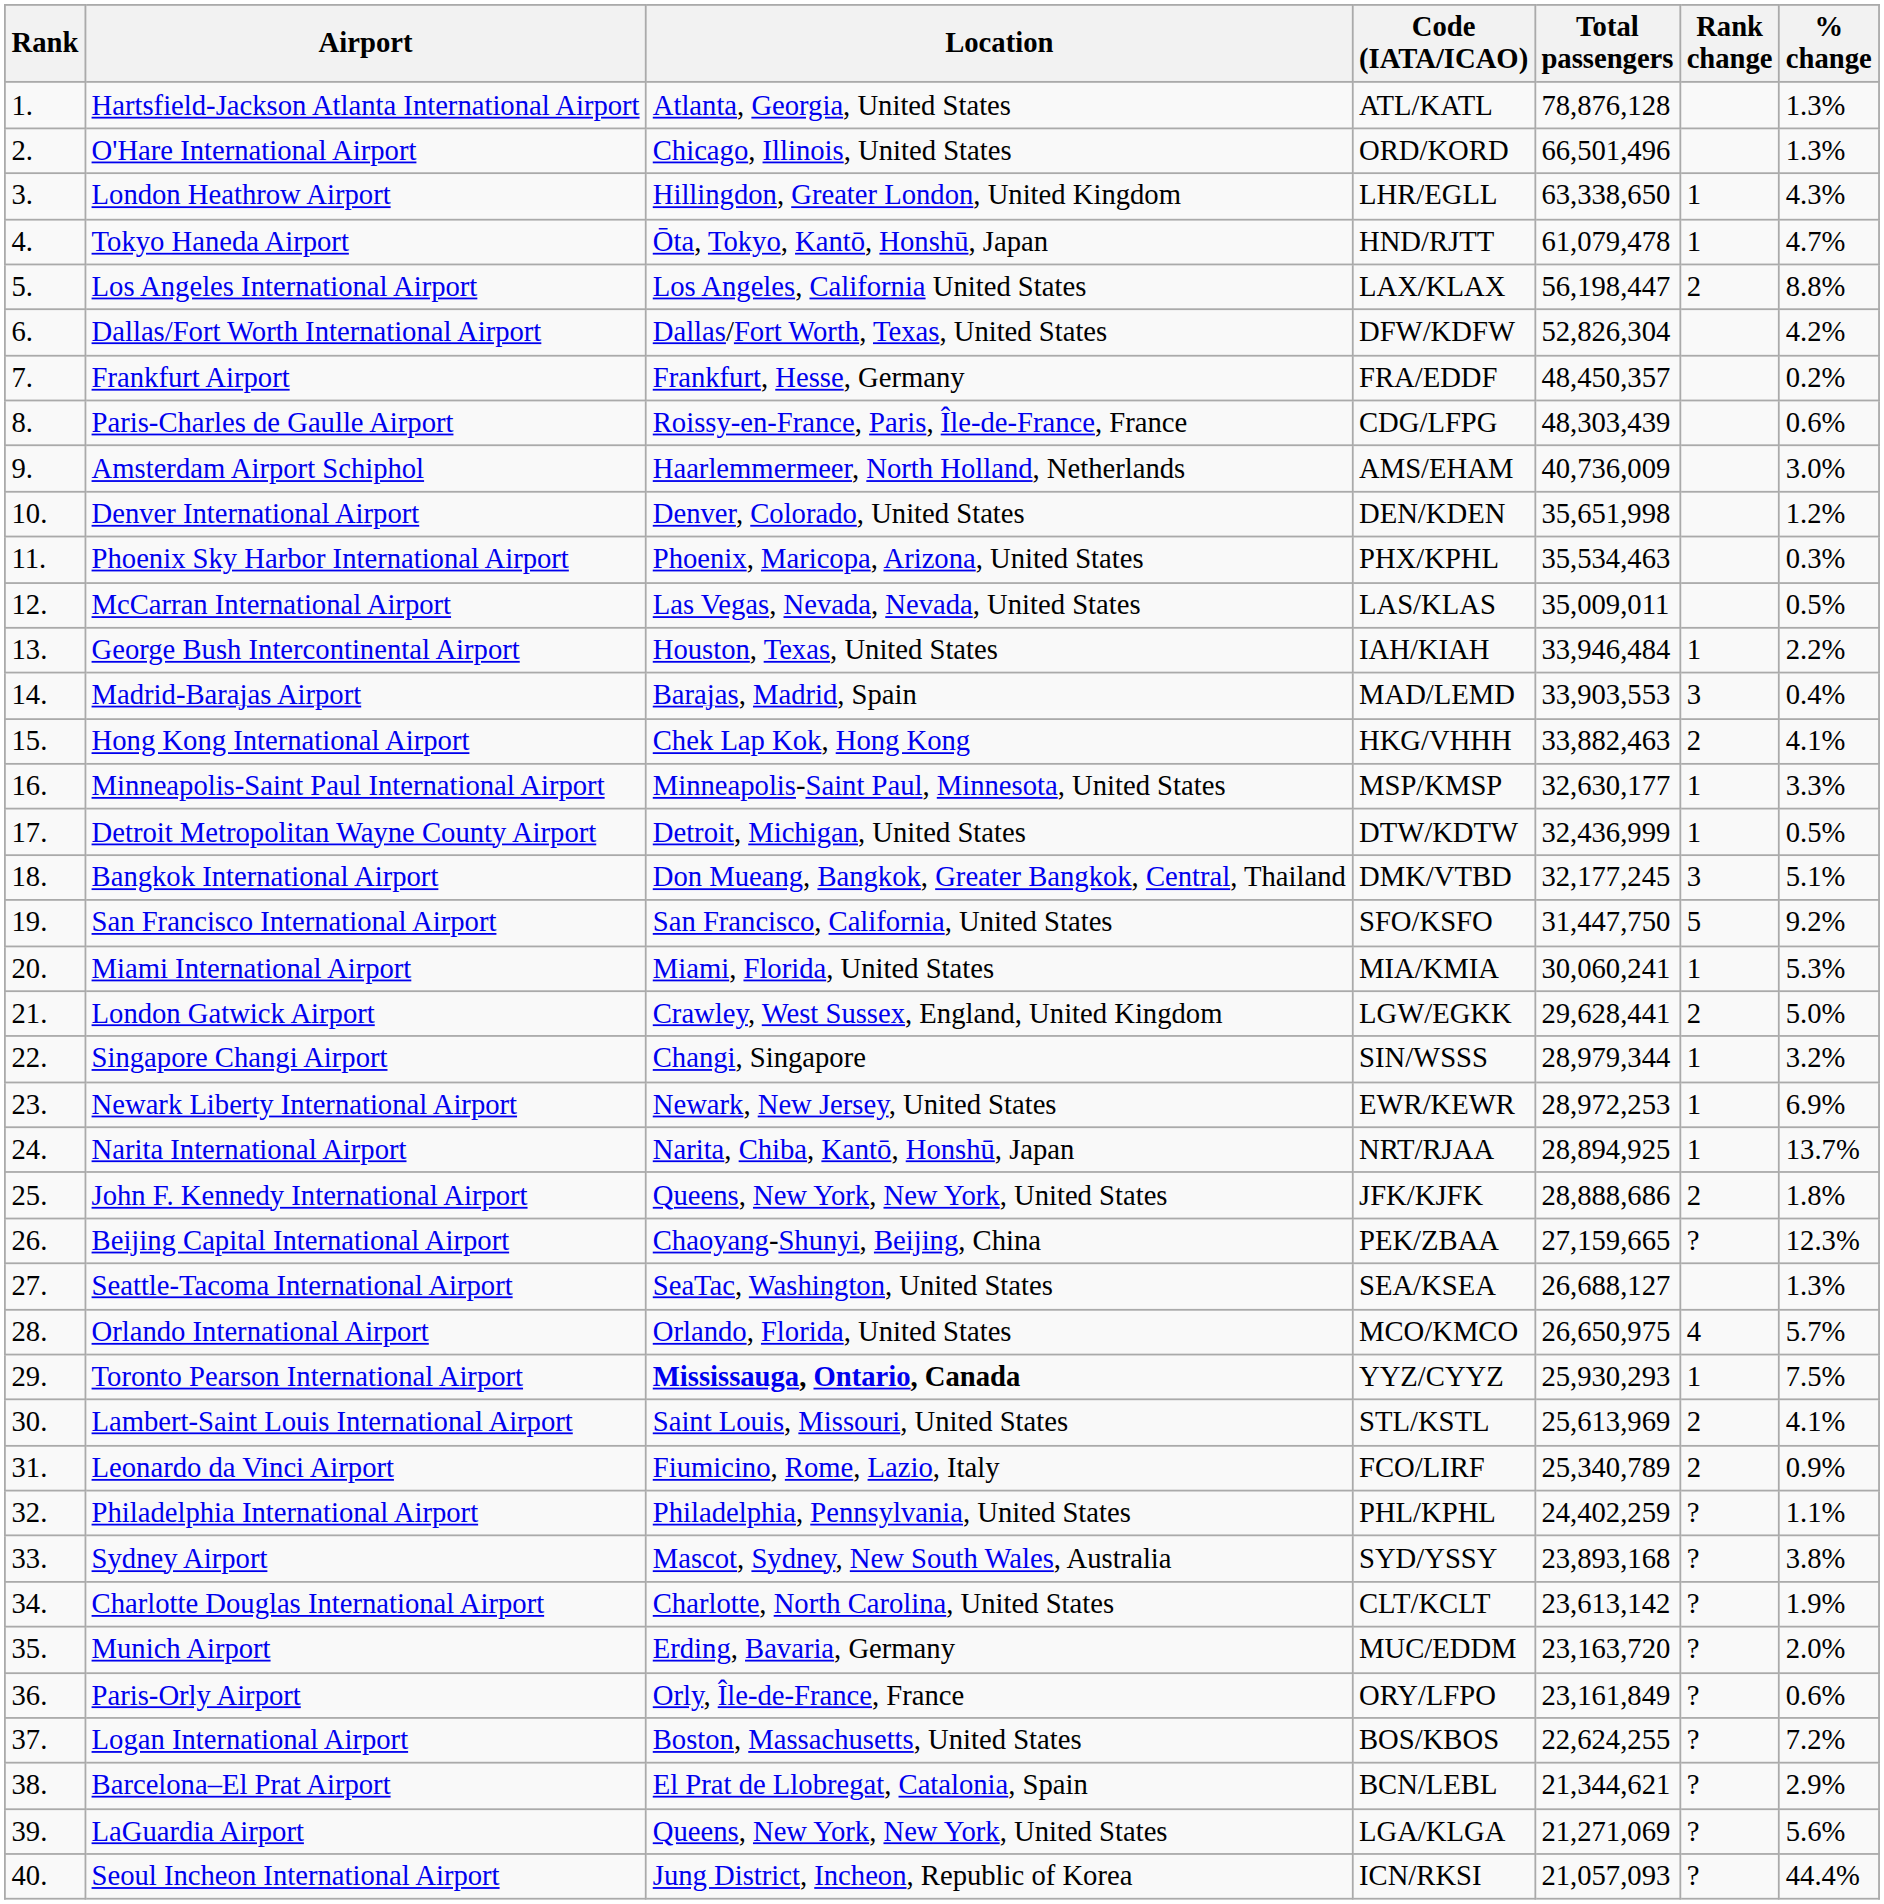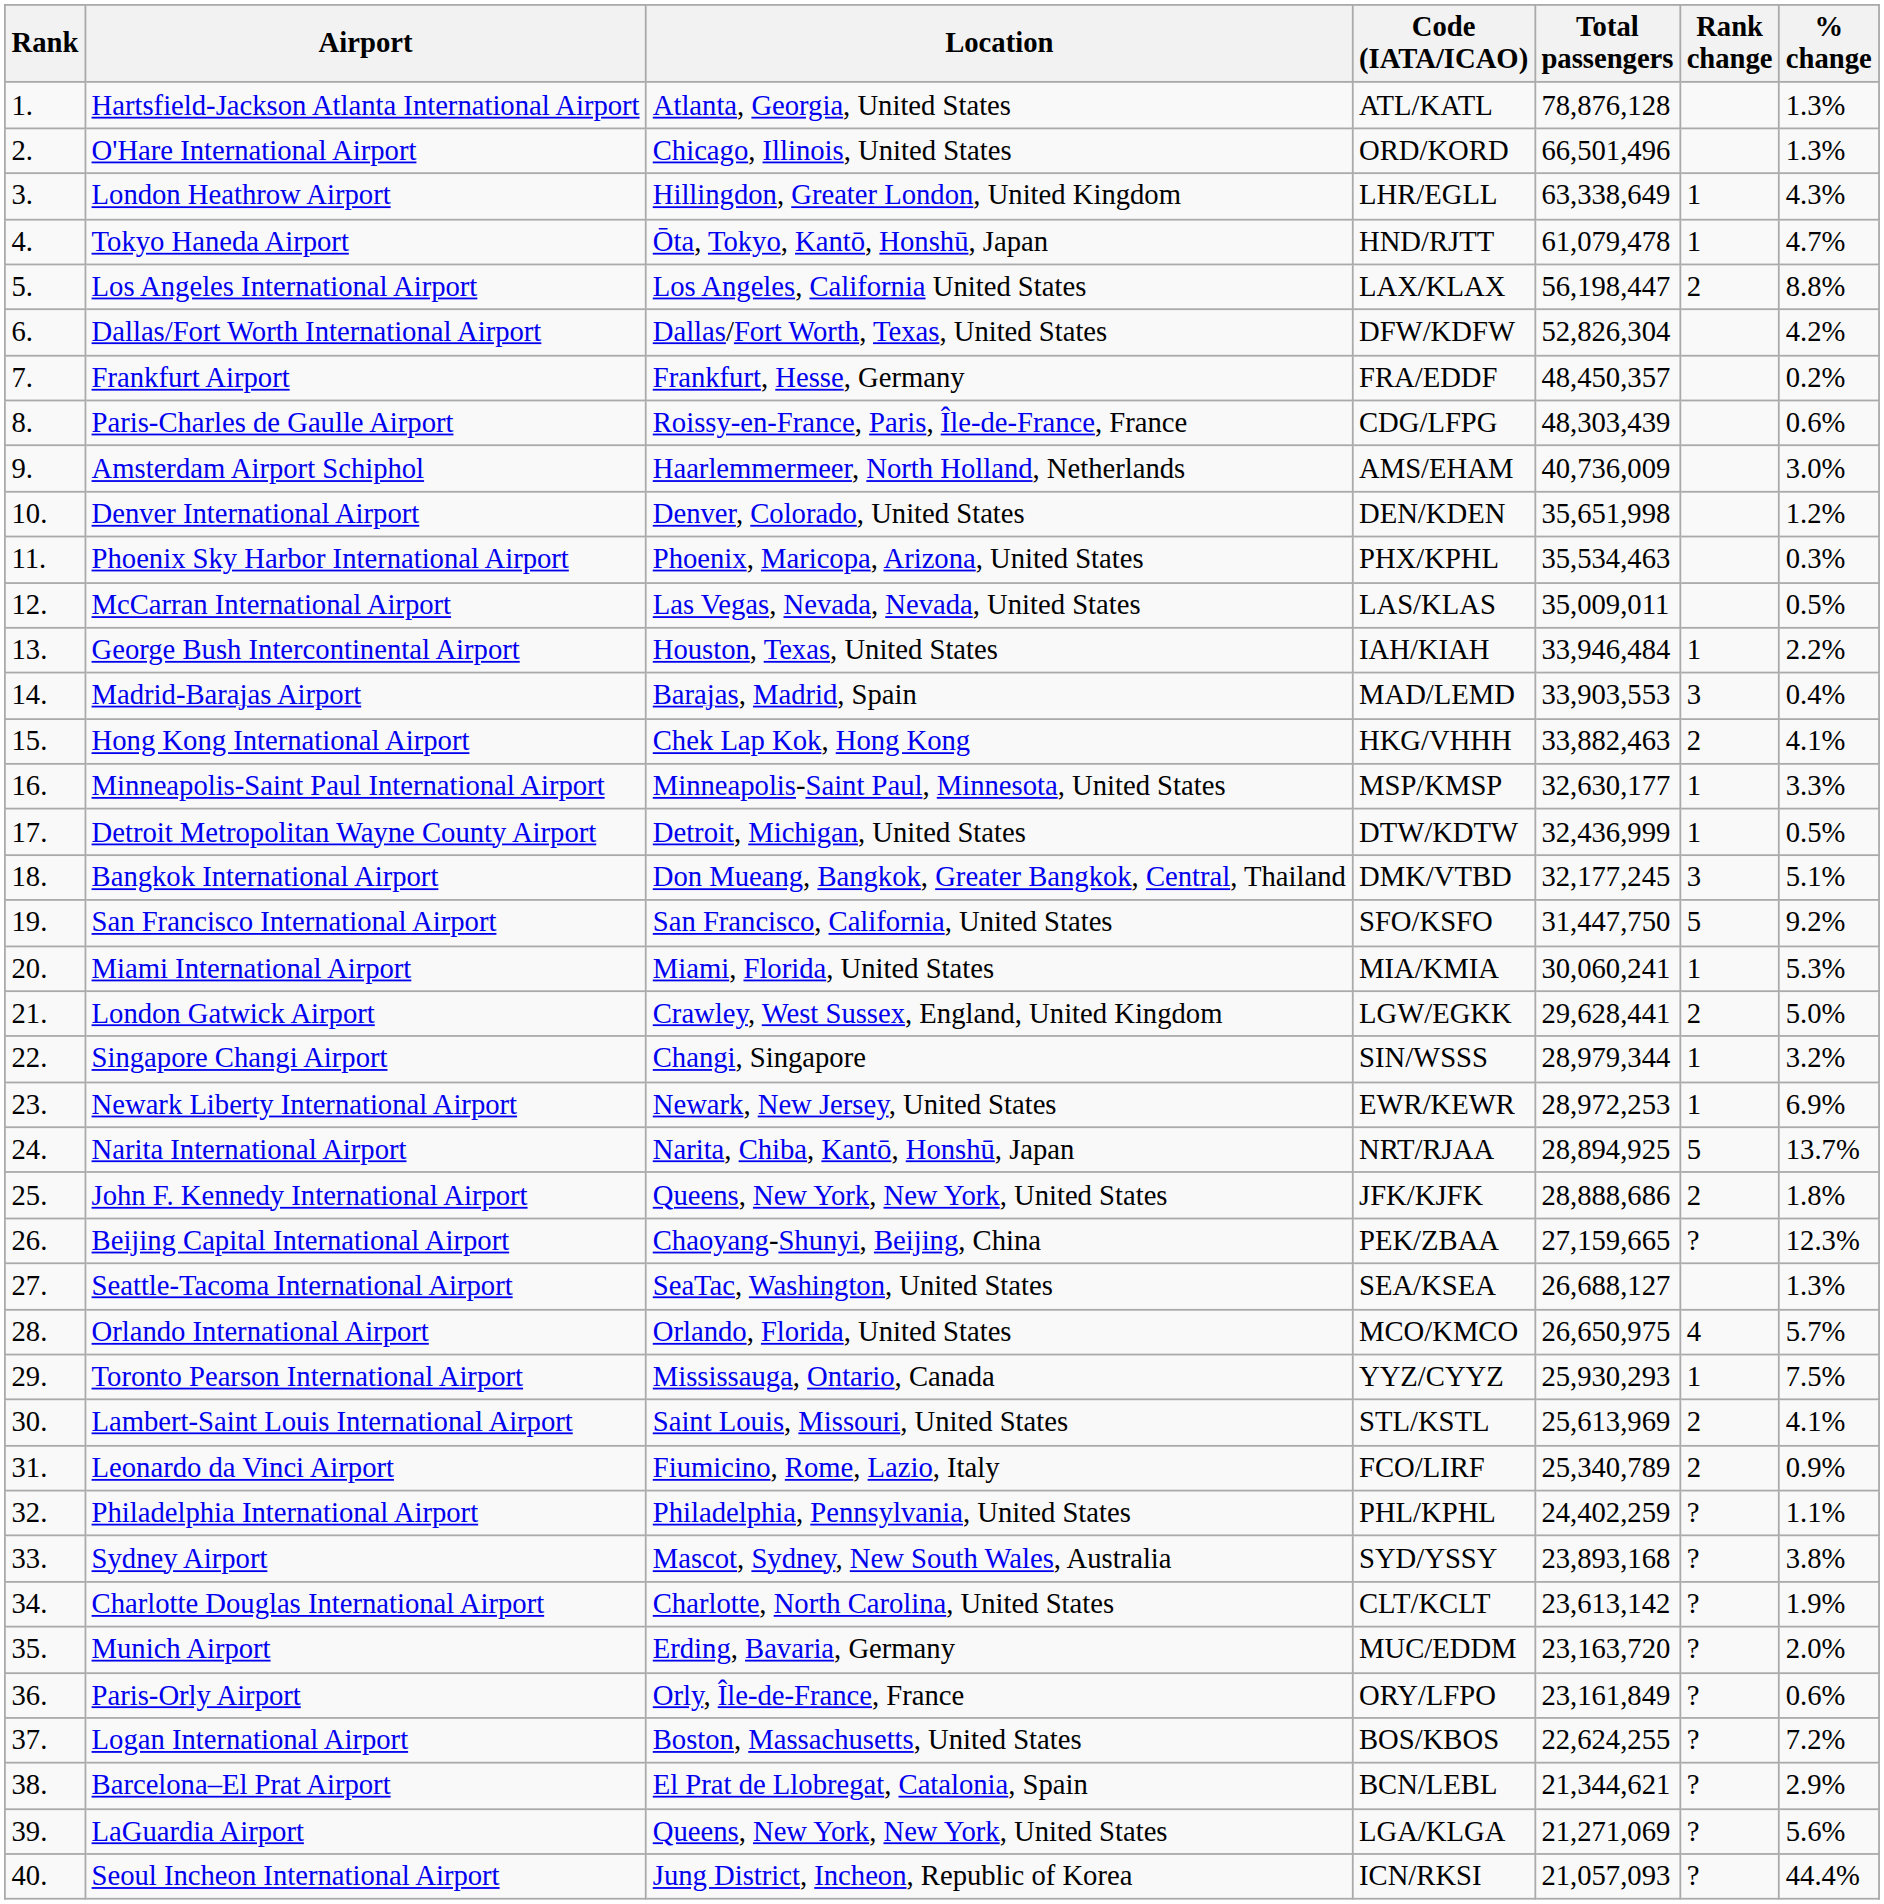London Heathrow Airport | Total passengers: 63,338,650 -> 63,338,649
Narita International Airport | Rank change: 1 -> 5
Toronto Pearson International Airport | Location: bold -> normal
